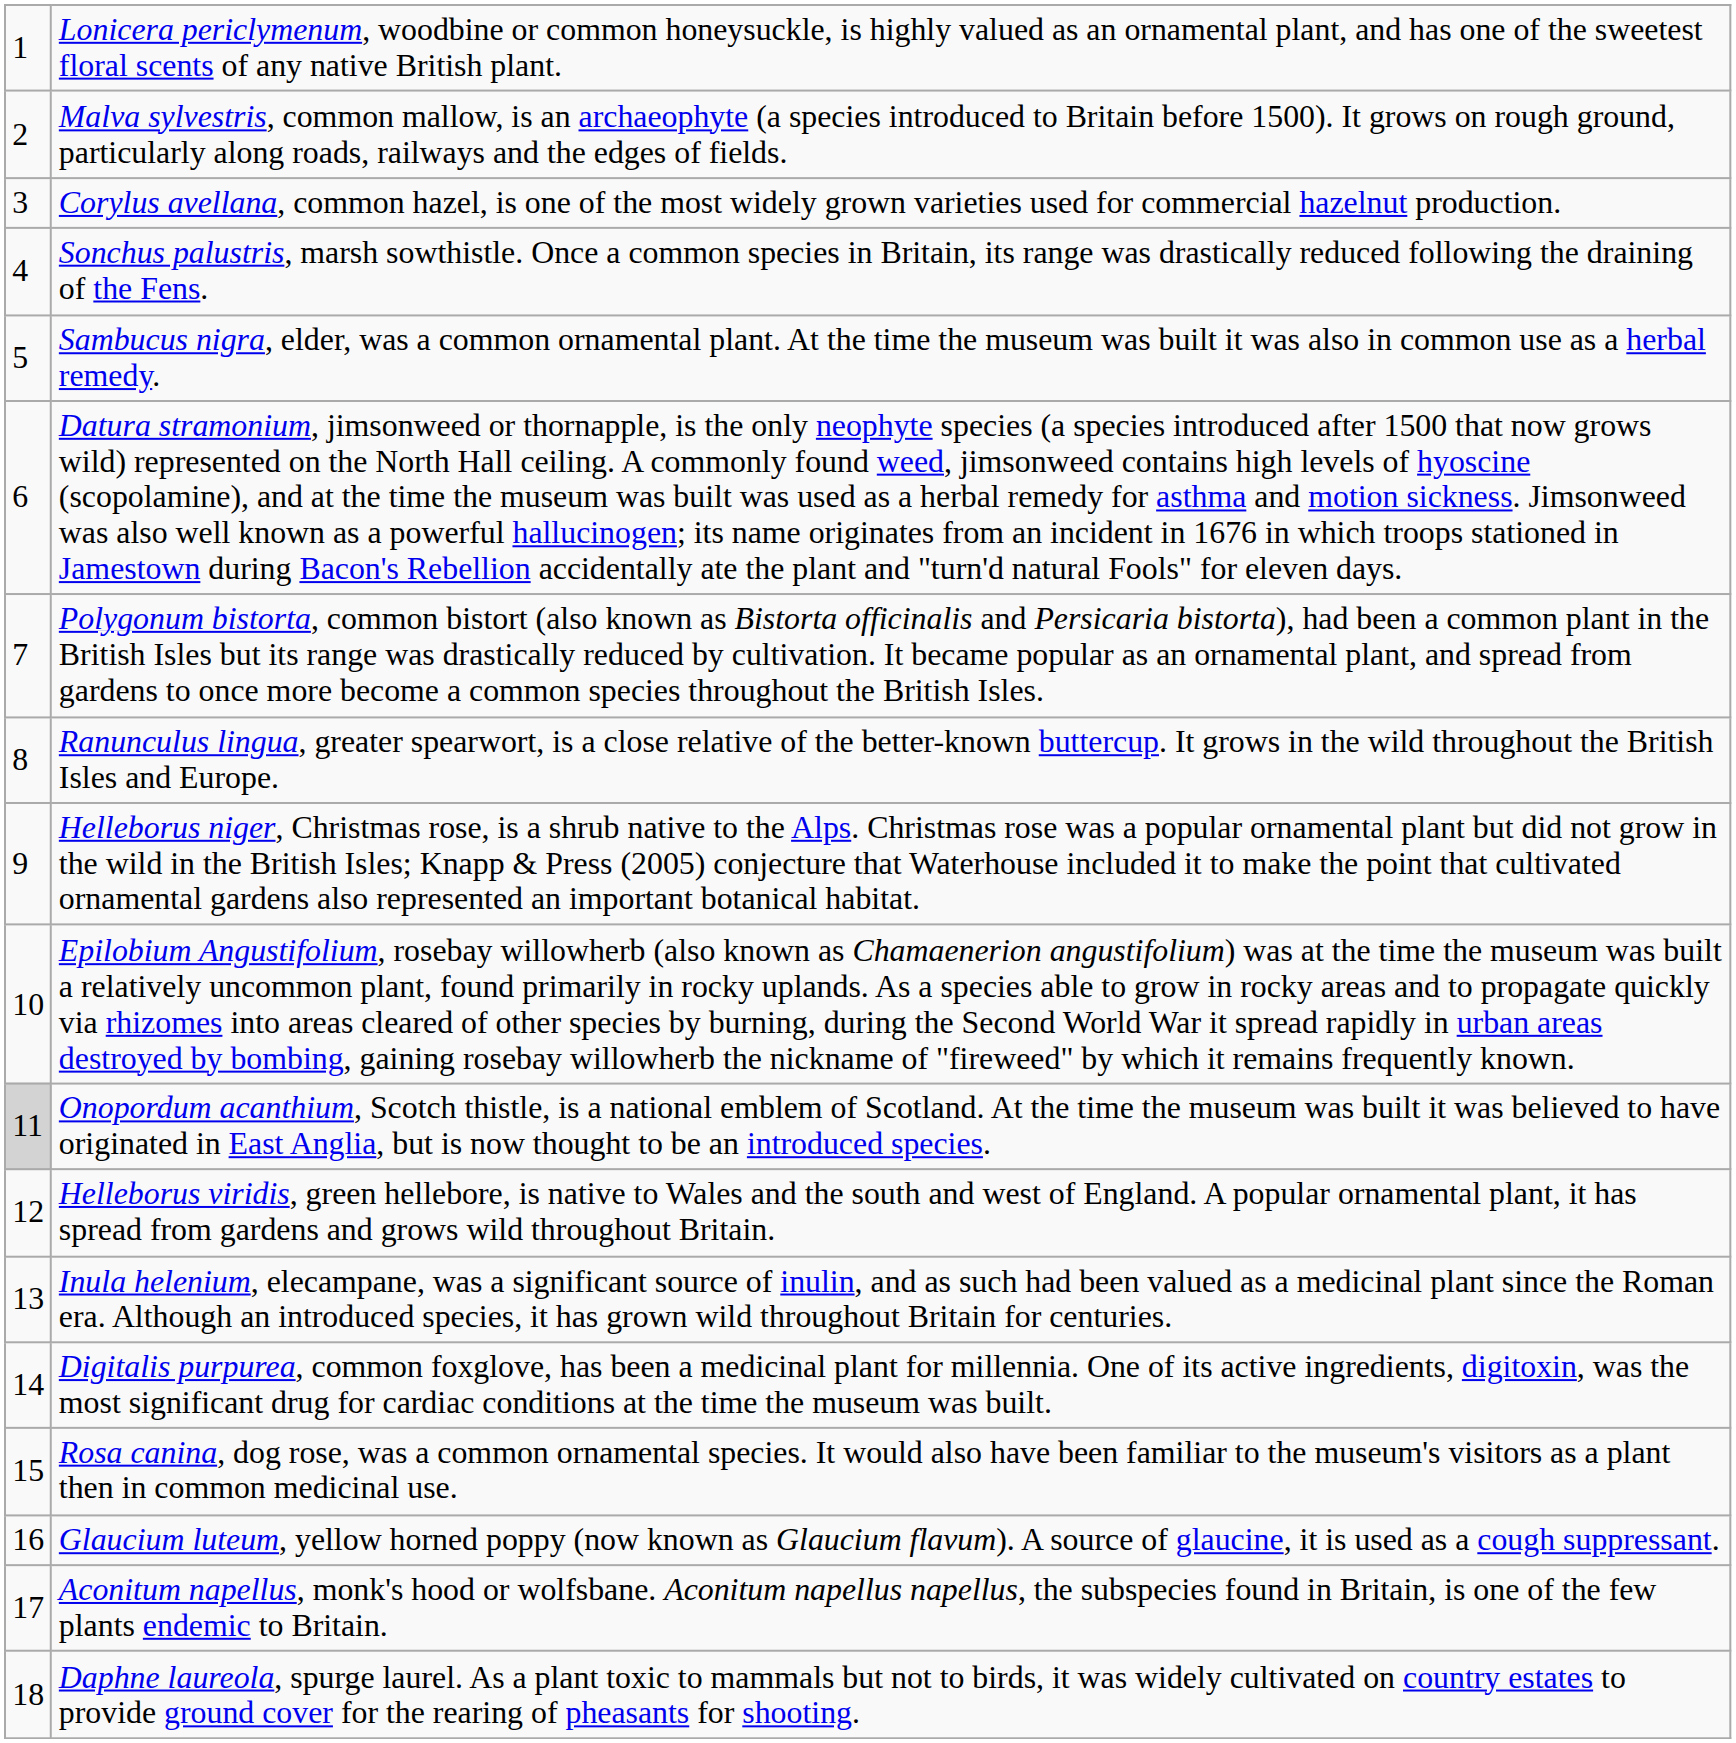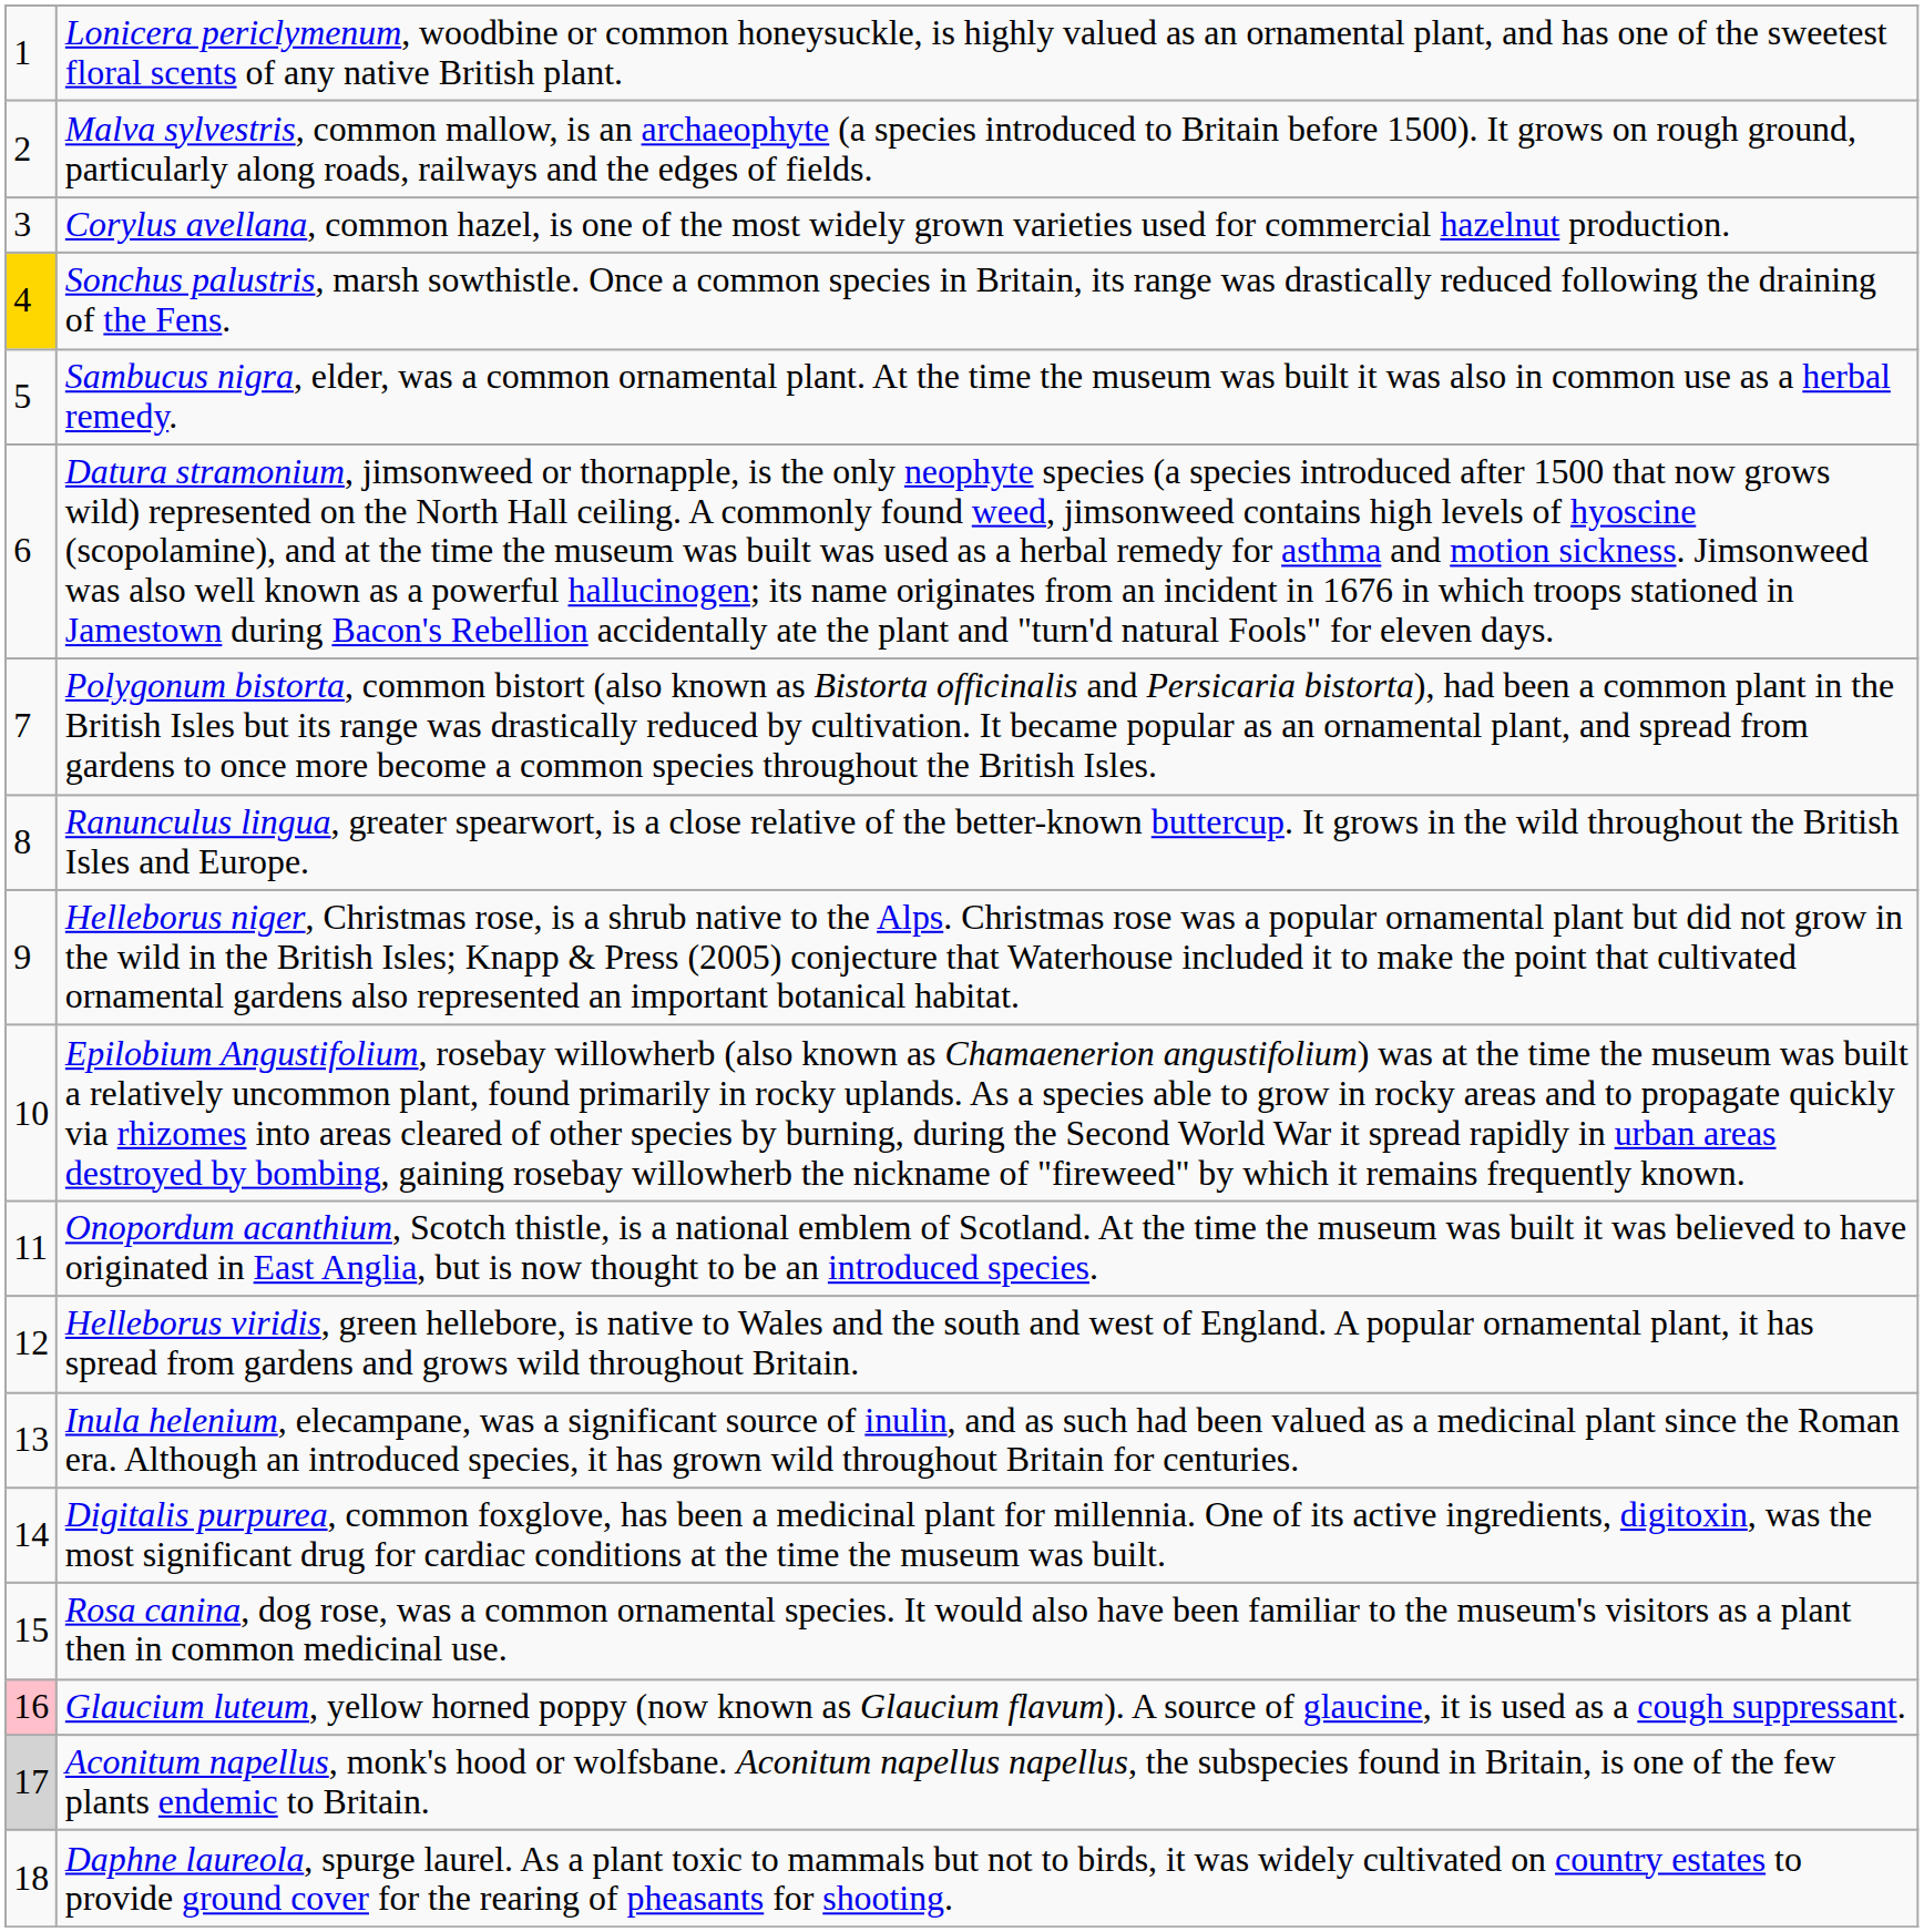row 4 | column 1: no background -> gold background
row 11 | column 1: lightgrey background -> no background
row 16 | column 1: no background -> pink background
row 17 | column 1: no background -> lightgrey background
